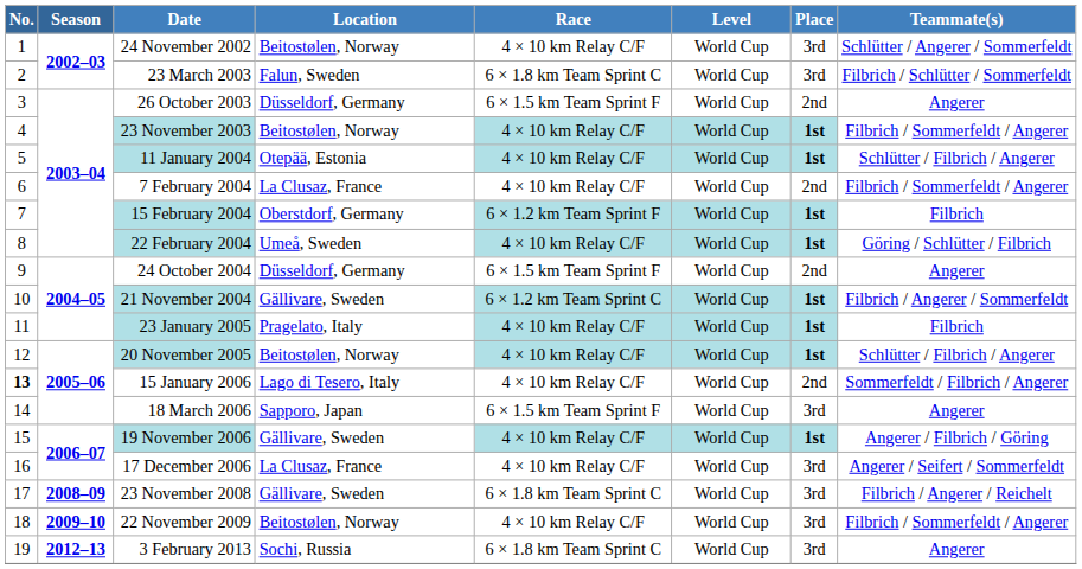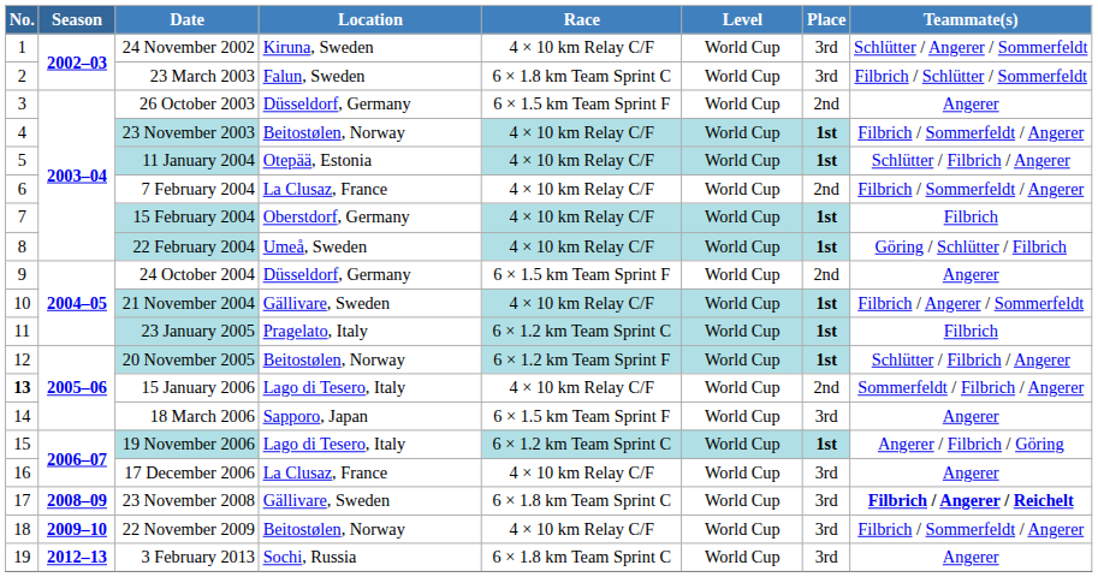24 November 2002 | Location: Beitostølen, Norway -> Kiruna, Sweden
15 February 2004 | Race: 6 × 1.2 km Team Sprint F -> 4 × 10 km Relay C/F
21 November 2004 | Race: 6 × 1.2 km Team Sprint C -> 4 × 10 km Relay C/F
23 January 2005 | Race: 4 × 10 km Relay C/F -> 6 × 1.2 km Team Sprint C
20 November 2005 | Race: 4 × 10 km Relay C/F -> 6 × 1.2 km Team Sprint F
19 November 2006 | Location: Gällivare, Sweden -> Lago di Tesero, Italy
19 November 2006 | Race: 4 × 10 km Relay C/F -> 6 × 1.2 km Team Sprint C
17 December 2006 | Teammate(s): Angerer / Seifert / Sommerfeldt -> Angerer
23 November 2008 | Teammate(s): normal -> bold
